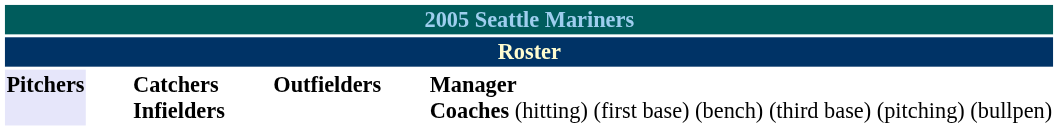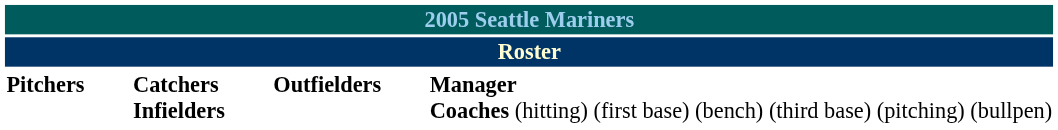Pitchers | column 1: lavender background -> no background
